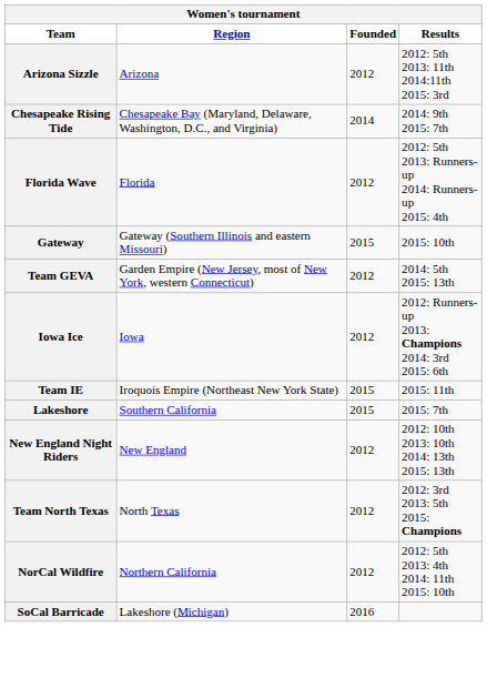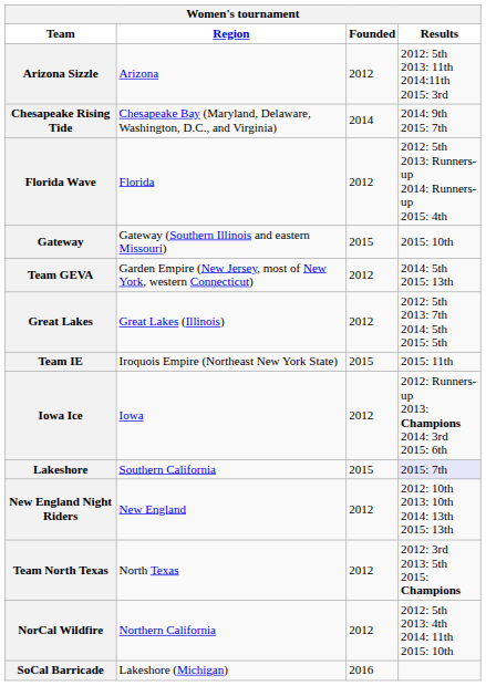+ row: Great Lakes | Great Lakes (Illinois) | 2012 | 2012: 5th 2013: 7th 2014: 5th 2015: 5th
rows swapped: Team IE <-> Iowa Ice
Lakeshore | Results: no background -> lavender background
